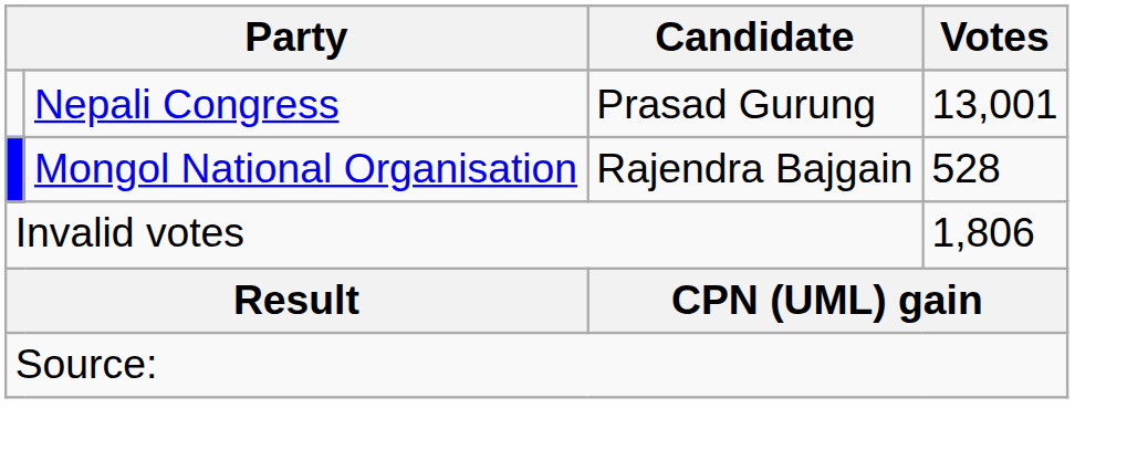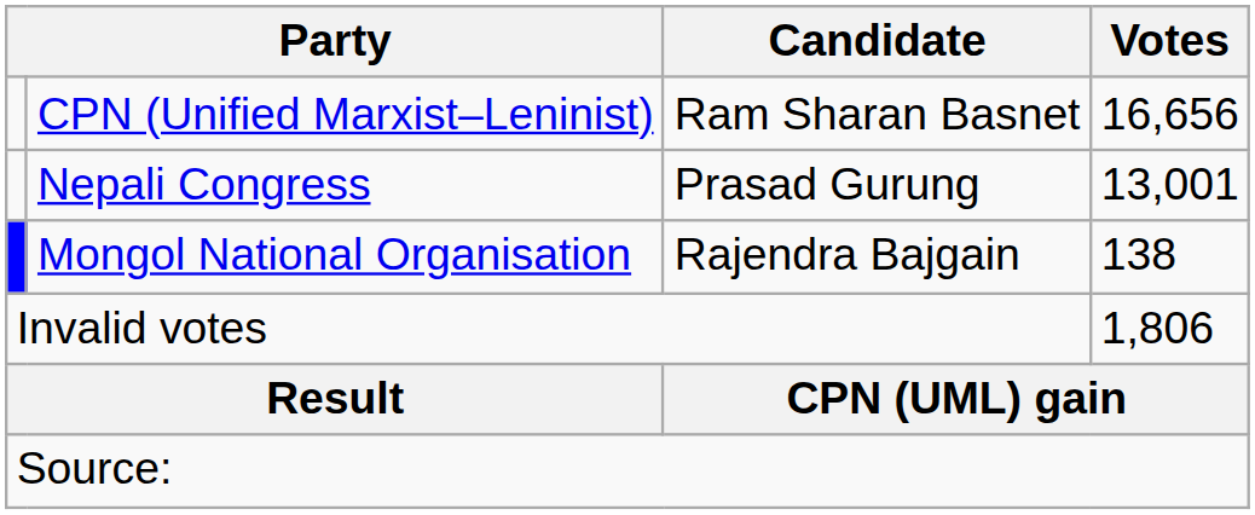+ row: CPN (Unified Marxist–Leninist) | Ram Sharan Basnet | 16,656
Mongol National Organisation | Votes: 528 -> 138
